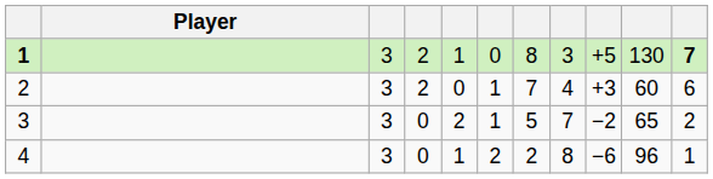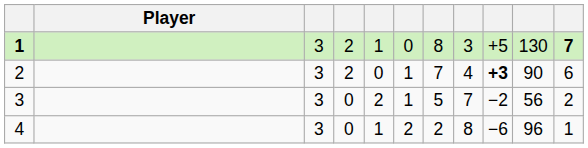row 3 | column 9: normal -> bold
row 3 | column 10: 60 -> 90
row 4 | column 10: 65 -> 56
